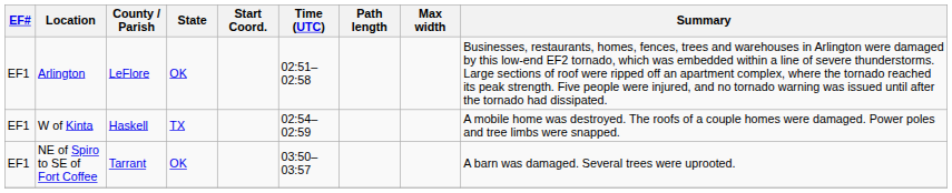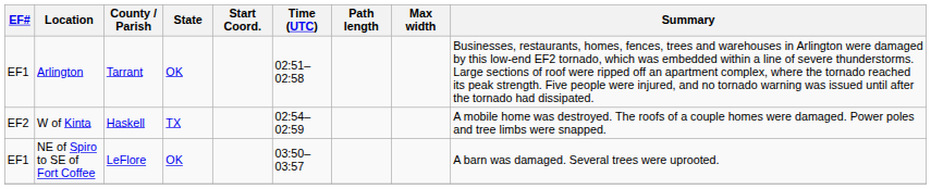Arlington | County / Parish: LeFlore -> Tarrant
W of Kinta | EF#: EF1 -> EF2
NE of Spiro to SE of Fort Coffee | County / Parish: Tarrant -> LeFlore
